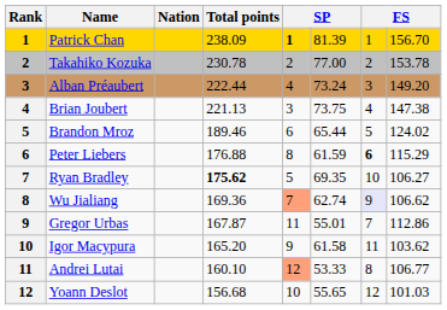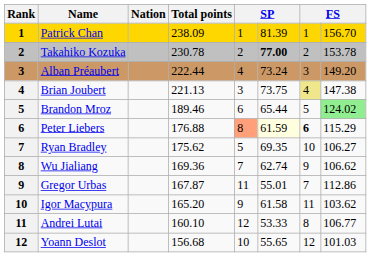Patrick Chan | column 5: bold -> normal
Takahiko Kozuka | column 6: normal -> bold
Brian Joubert | column 7: no background -> khaki background
Brandon Mroz | column 8: no background -> lightgreen background
Peter Liebers | column 5: no background -> lightsalmon background
Peter Liebers | column 6: no background -> lightyellow background
Ryan Bradley | Total points: bold -> normal
Wu Jialiang | column 5: lightsalmon background -> no background
Wu Jialiang | column 7: lavender background -> no background
Andrei Lutai | column 5: lightsalmon background -> no background
